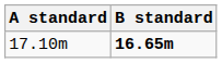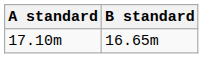17.10m | B standard: bold -> normal
